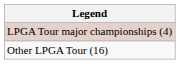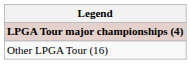row 2 | column 1: normal -> bold
